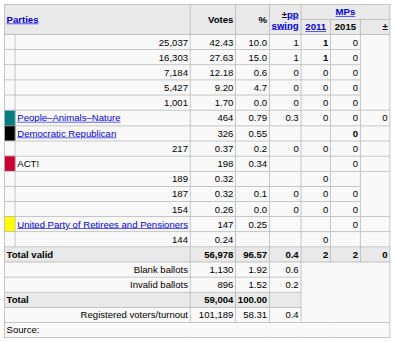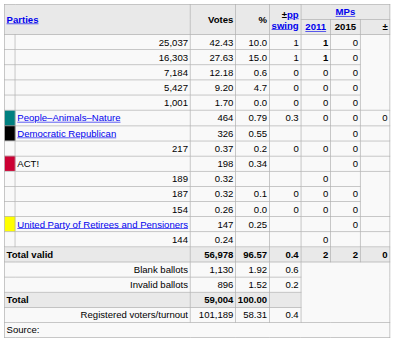Democratic Republican | MPs / 2015: bold -> normal
